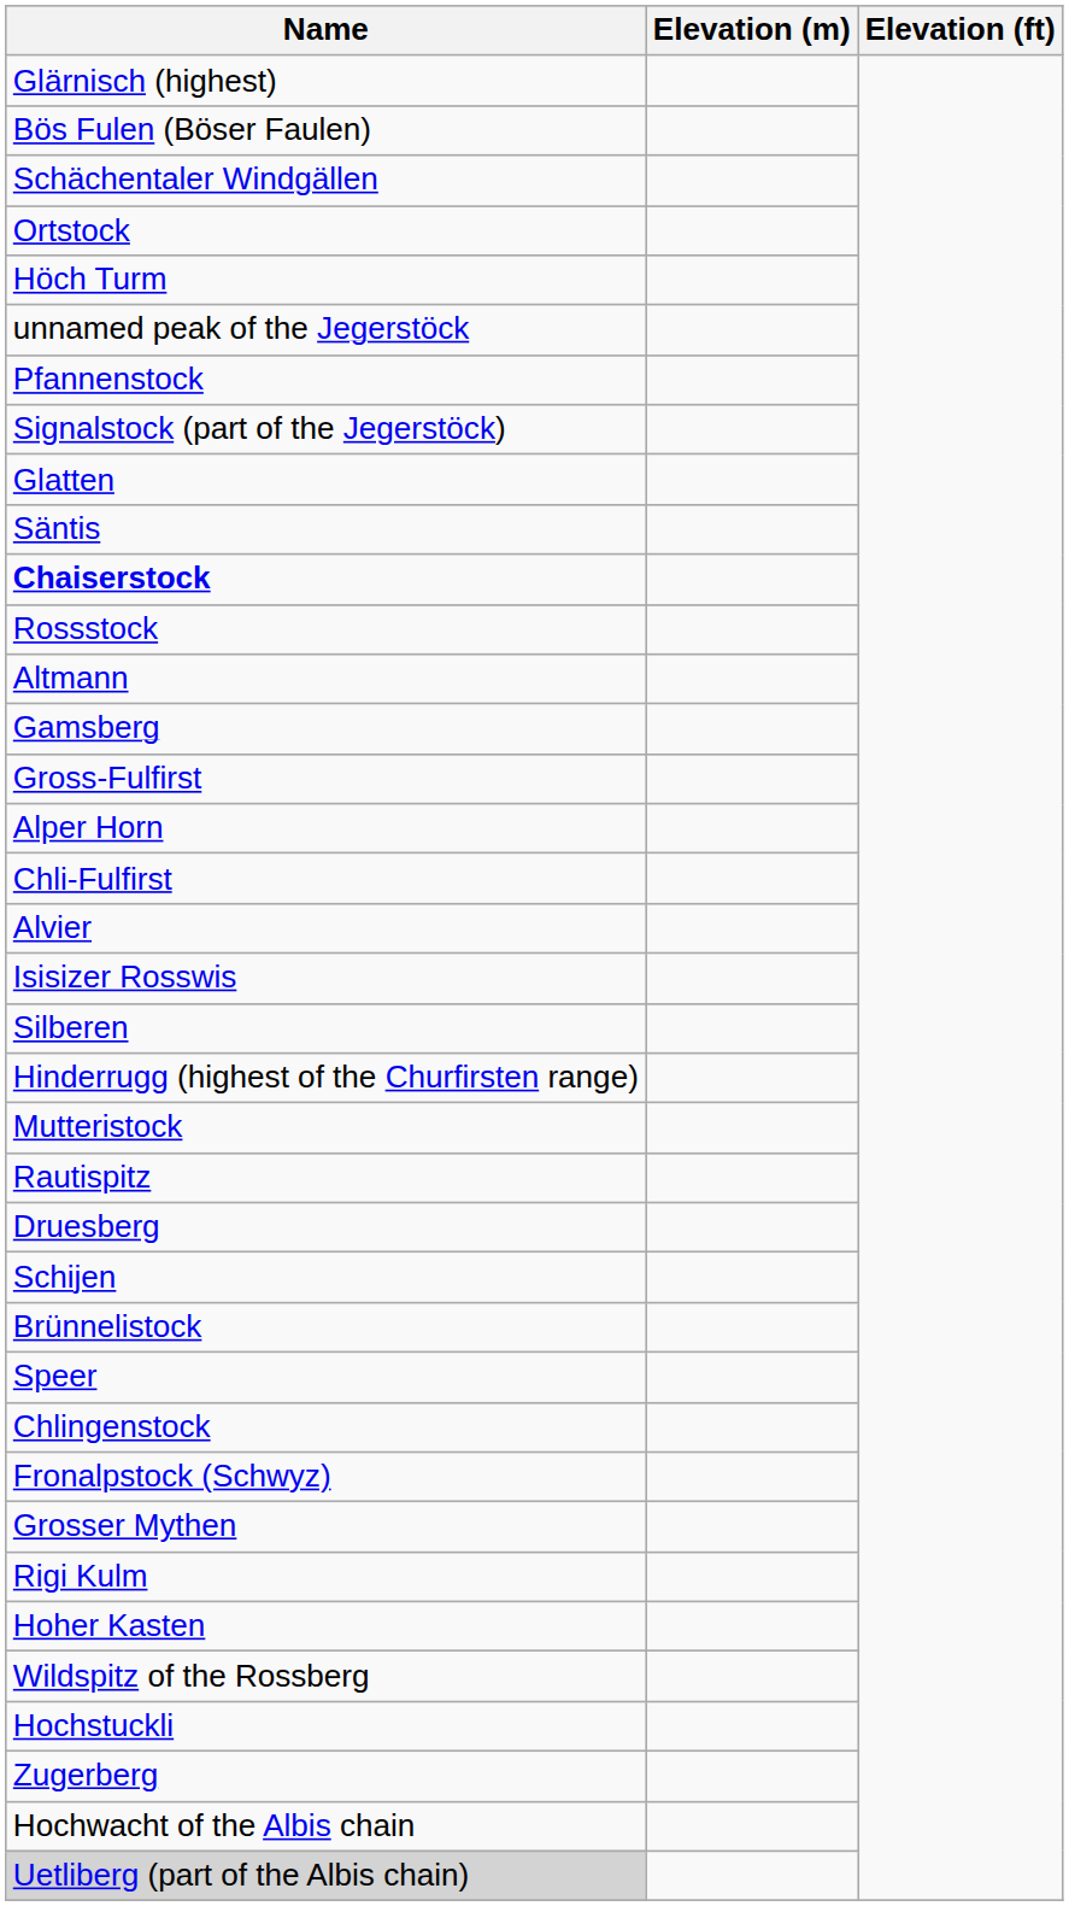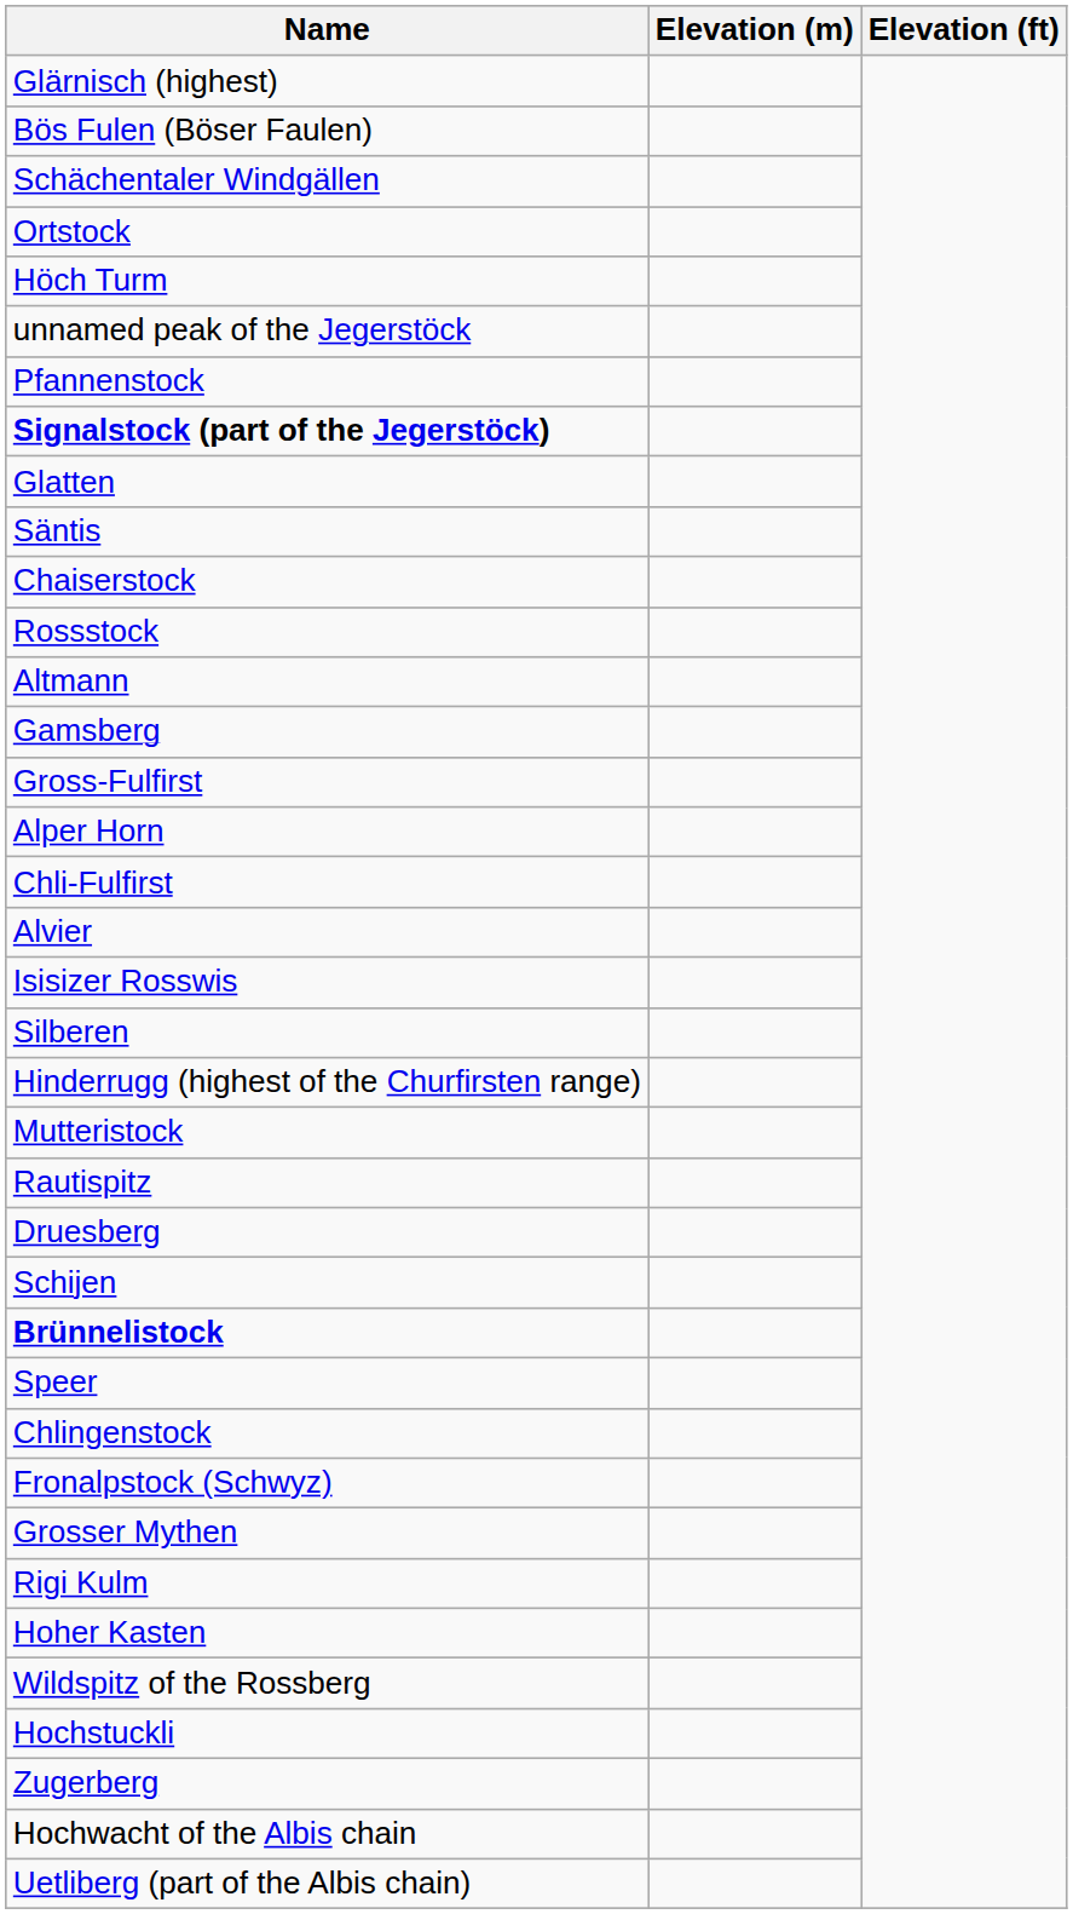Signalstock (part of the Jegerstöck) | Name: normal -> bold
Chaiserstock | Name: bold -> normal
Brünnelistock | Name: normal -> bold
Uetliberg (part of the Albis chain) | Name: lightgrey background -> no background
